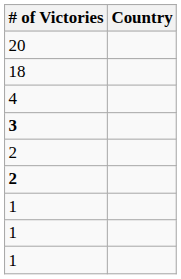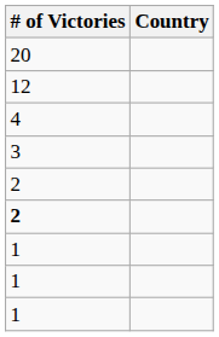row 3 | # of Victories: 18 -> 12
row 5 | # of Victories: bold -> normal
